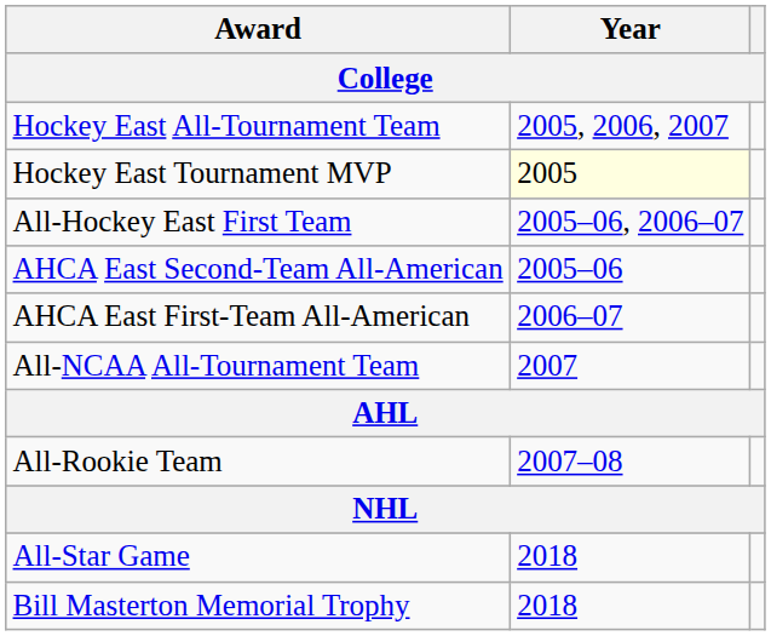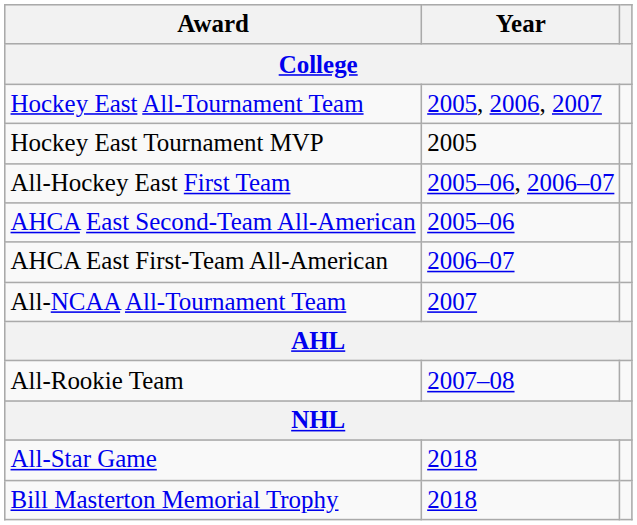Hockey East Tournament MVP | Year: lightyellow background -> no background
